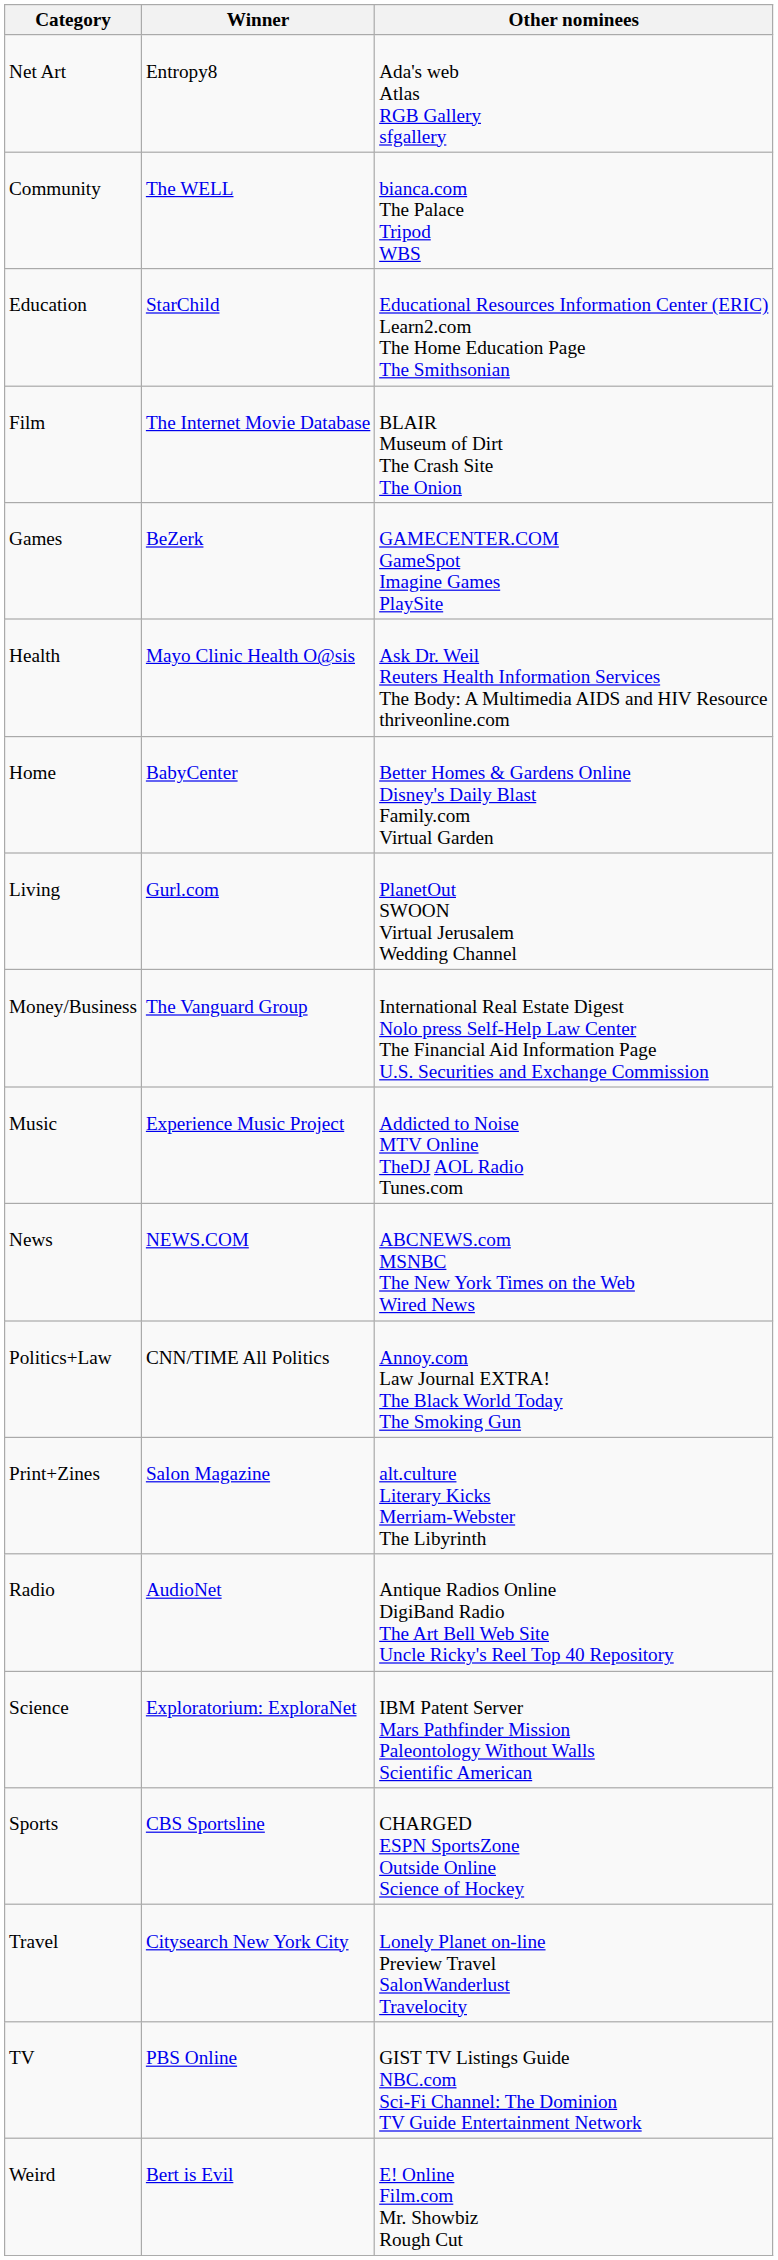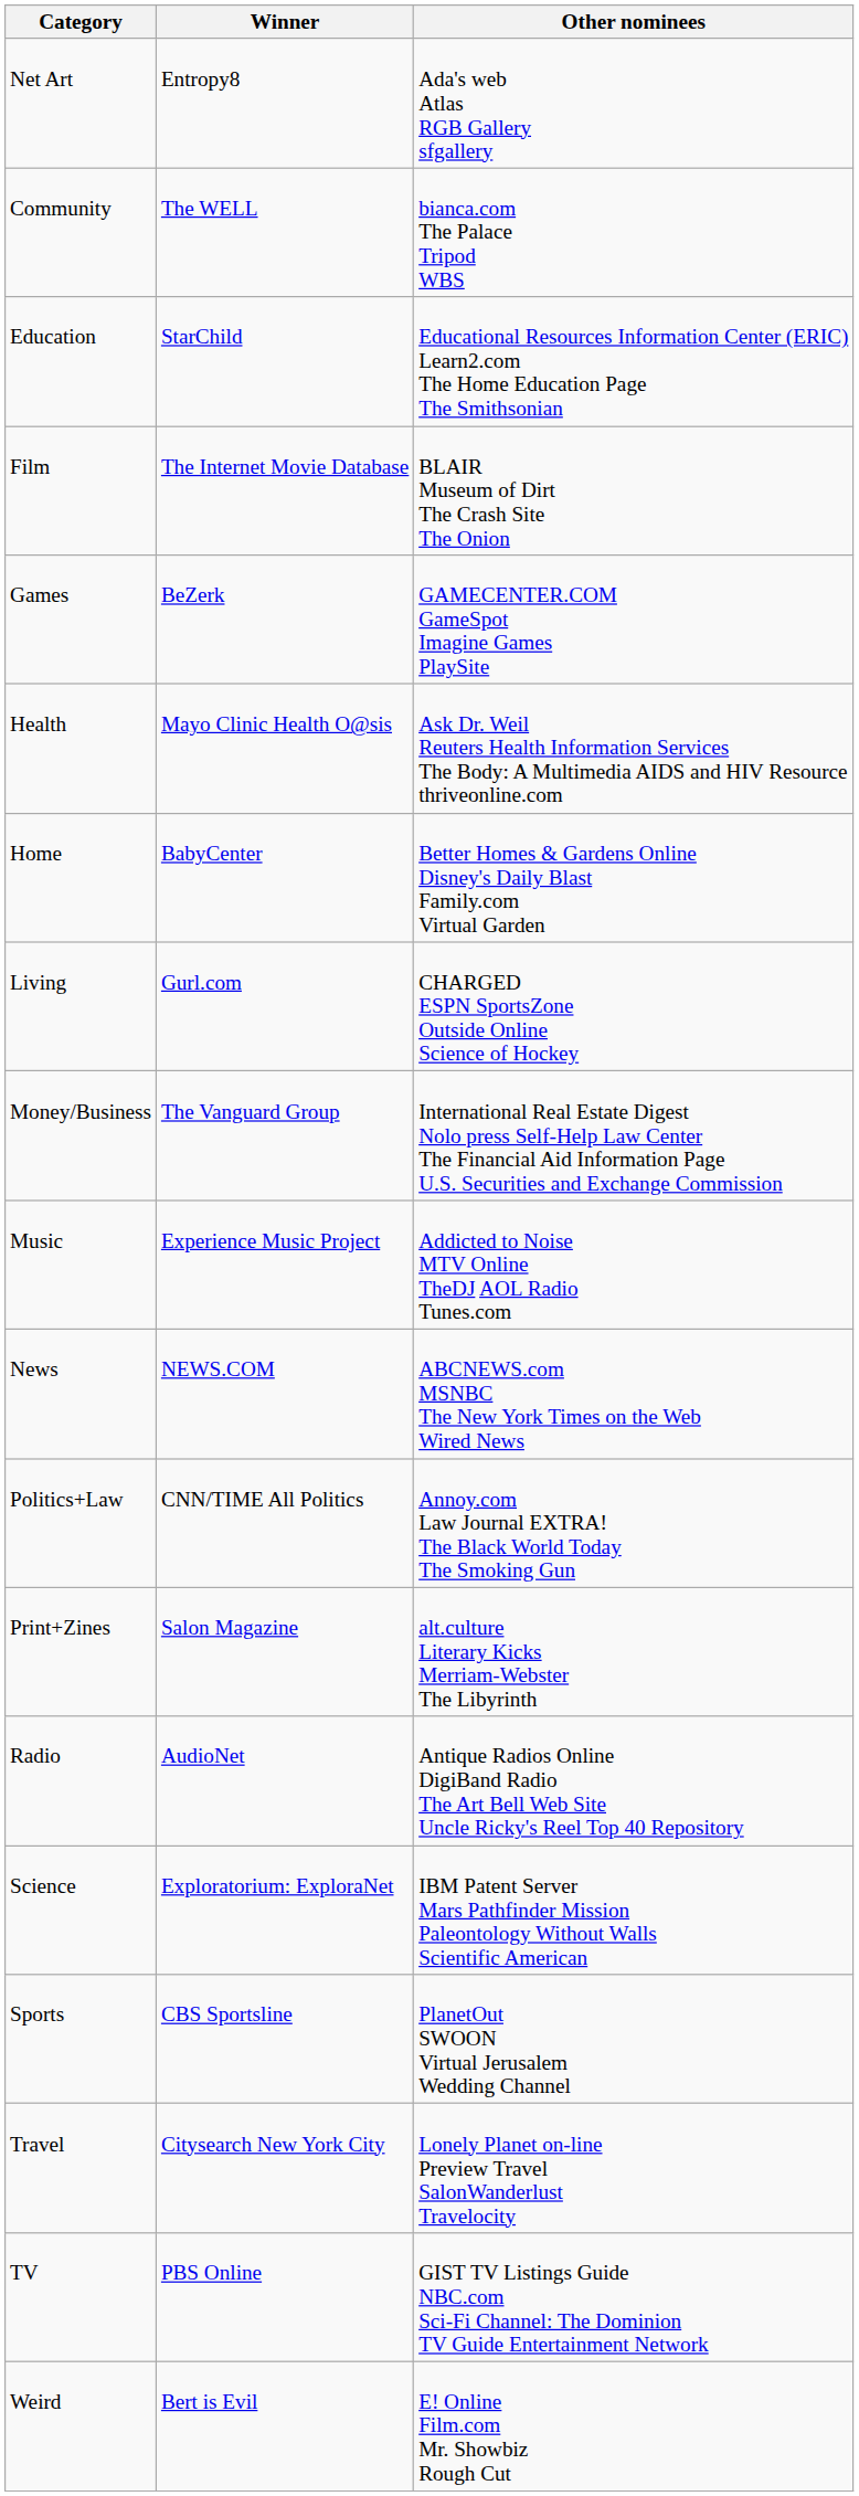Living | Other nominees: PlanetOut SWOON Virtual Jerusalem Wedding Channel -> CHARGED ESPN SportsZone Outside Online Science of Hockey
Sports | Other nominees: CHARGED ESPN SportsZone Outside Online Science of Hockey -> PlanetOut SWOON Virtual Jerusalem Wedding Channel
